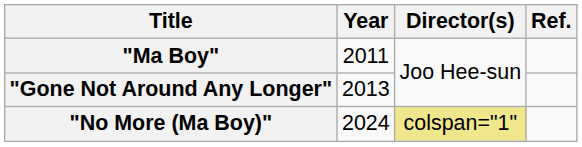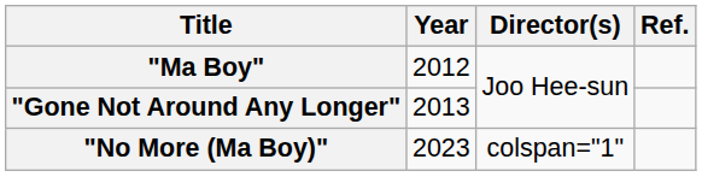"Ma Boy" | Year: 2011 -> 2012
"No More (Ma Boy)" | Year: 2024 -> 2023
"No More (Ma Boy)" | Director(s): khaki background -> no background
